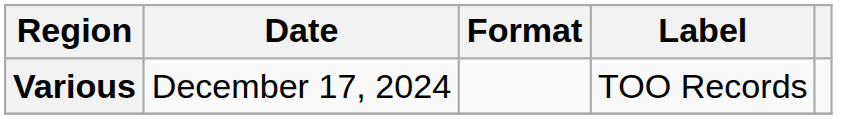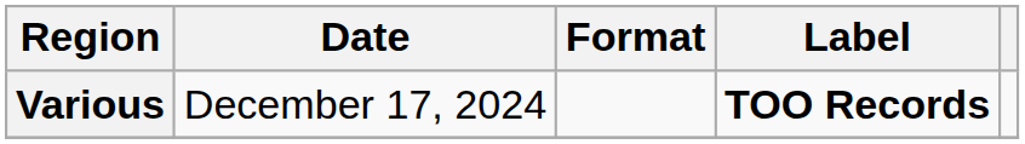Various | Label: normal -> bold
